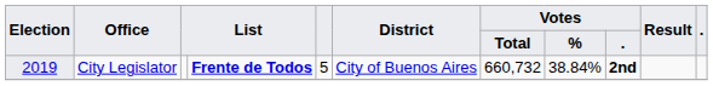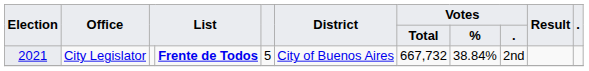City Legislator | Election: 2019 -> 2021
City Legislator | Votes / Total: 660,732 -> 667,732
City Legislator | Votes / .: bold -> normal
